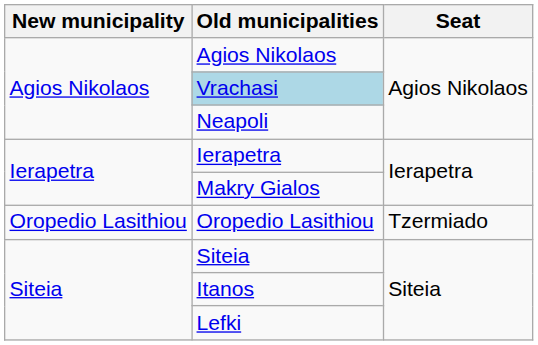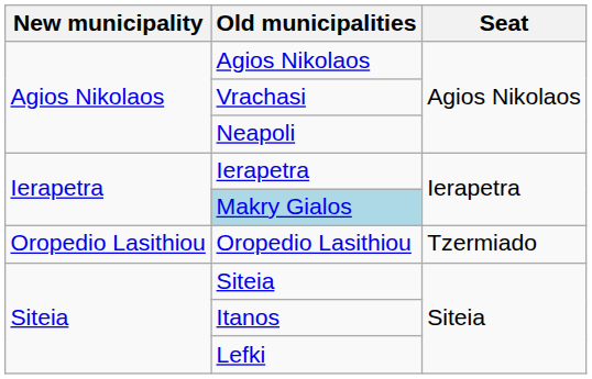Vrachasi | Old municipalities: lightblue background -> no background
Makry Gialos | Old municipalities: no background -> lightblue background
